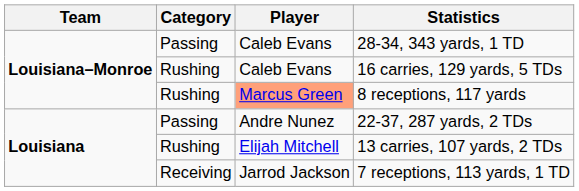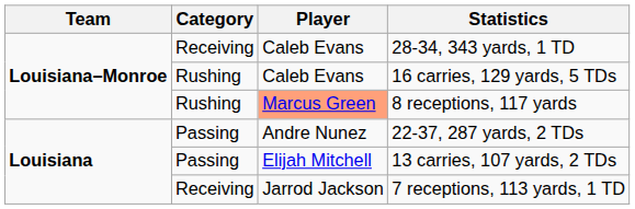28-34, 343 yards, 1 TD | Category: Passing -> Receiving
13 carries, 107 yards, 2 TDs | Category: Rushing -> Passing
